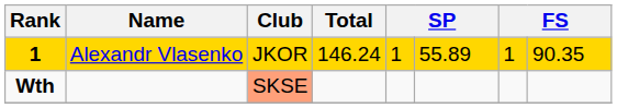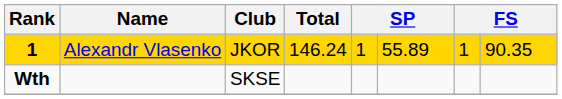Wth | Club: lightsalmon background -> no background
